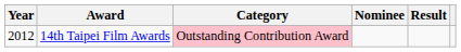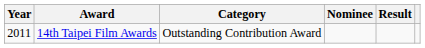14th Taipei Film Awards | Year: 2012 -> 2011
14th Taipei Film Awards | Category: pink background -> no background
